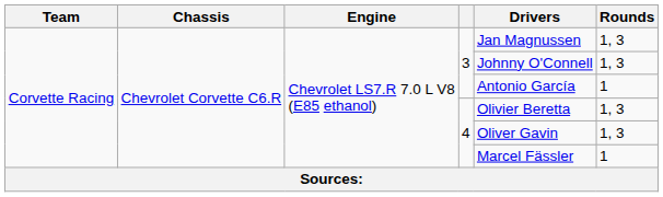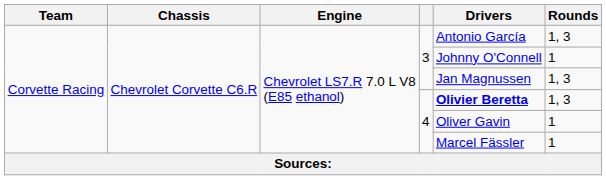row 2 | Drivers: Jan Magnussen -> Antonio García
row 3 | Rounds: 1, 3 -> 1
row 4 | Drivers: Antonio García -> Jan Magnussen
row 4 | Rounds: 1 -> 1, 3
row 5 | Drivers: normal -> bold
row 6 | Rounds: 1, 3 -> 1
